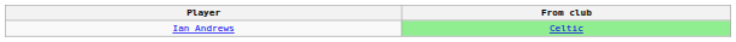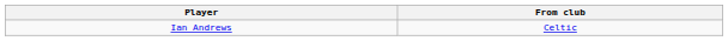Ian Andrews | From club: lightgreen background -> no background
